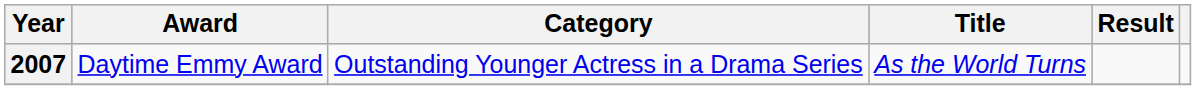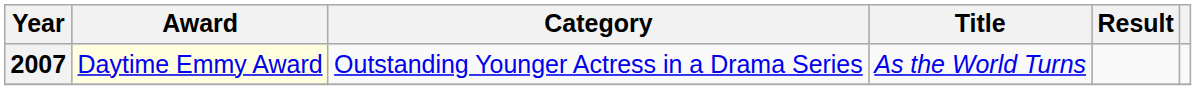2007 | Award: no background -> lightyellow background
